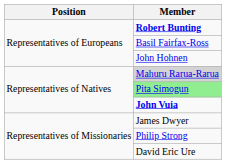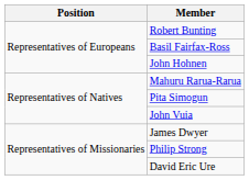Robert Bunting | Member: bold -> normal
Mahuru Rarua-Rarua | Member: lightgrey background -> no background
Pita Simogun | Member: lightgreen background -> no background
John Vuia | Member: bold -> normal
